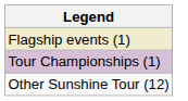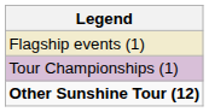row 4 | column 1: normal -> bold
